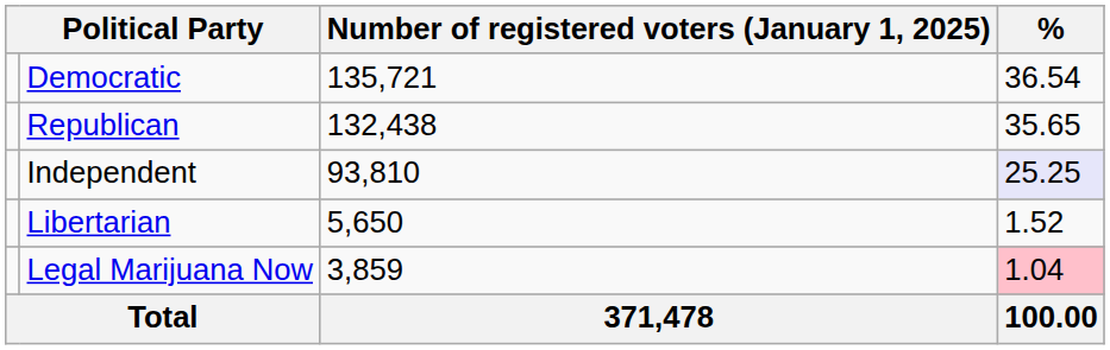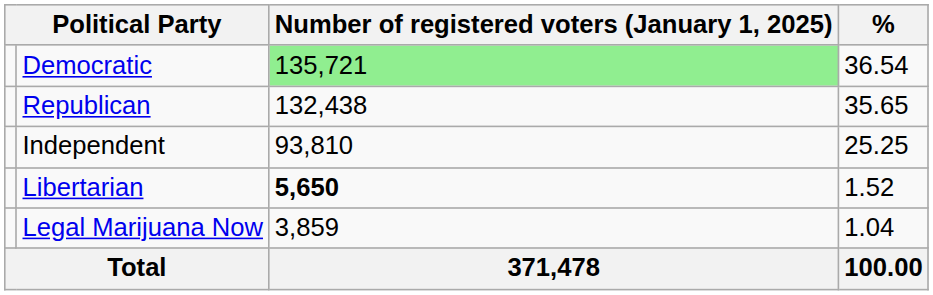Democratic | Number of registered voters (January 1, 2025): no background -> lightgreen background
Independent | %: lavender background -> no background
Libertarian | Number of registered voters (January 1, 2025): normal -> bold
Legal Marijuana Now | %: pink background -> no background
